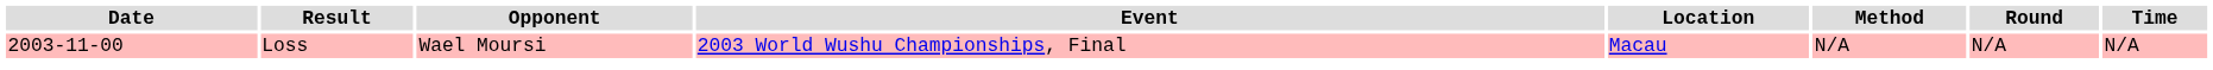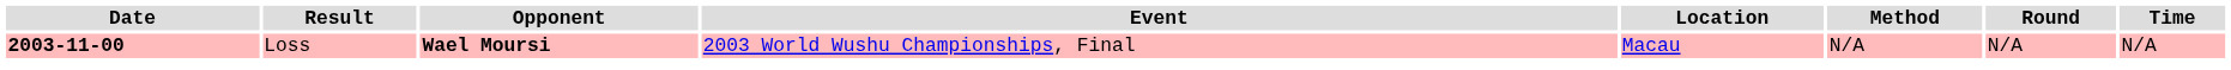Loss | Date: normal -> bold
Loss | Opponent: normal -> bold
